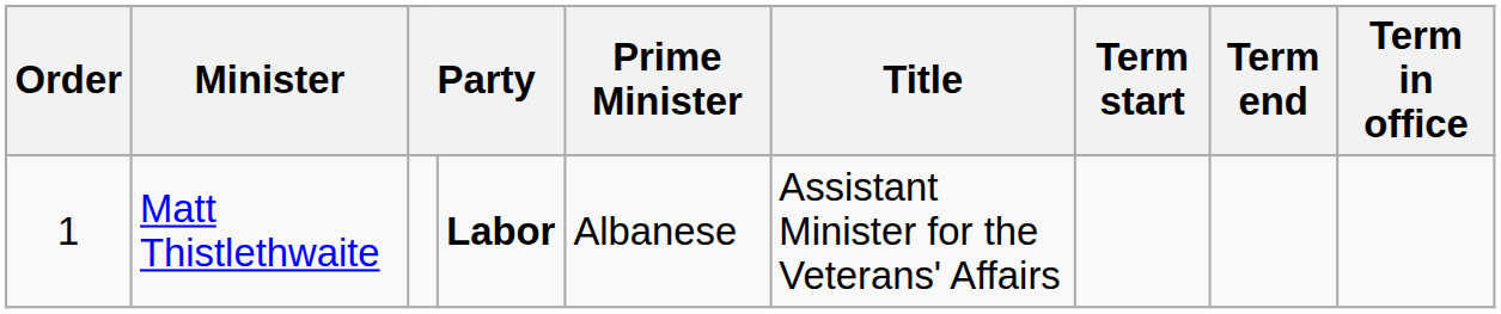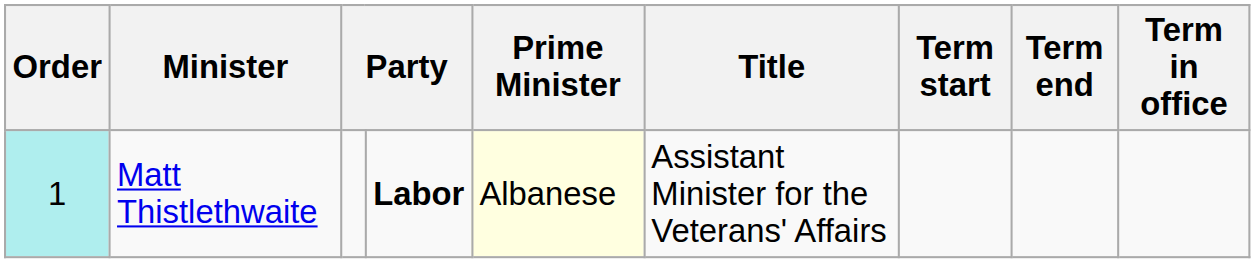Matt Thistlethwaite | Order: no background -> paleturquoise background
Matt Thistlethwaite | Prime Minister: no background -> lightyellow background
